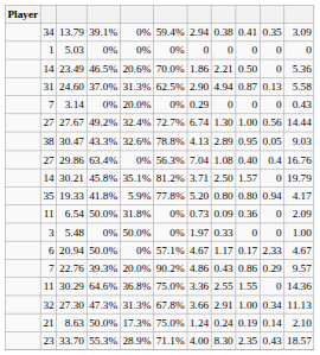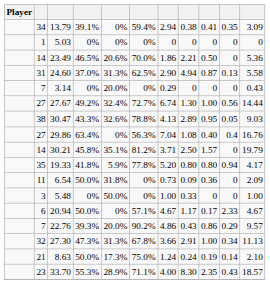5.48 | column 7: 1.97 -> 1.00
- row: 11 | 30.29 | 64.6% | 36.8% | 75.0% | 3.36 | 2.55 | 1.55 | 0 | 14.36
